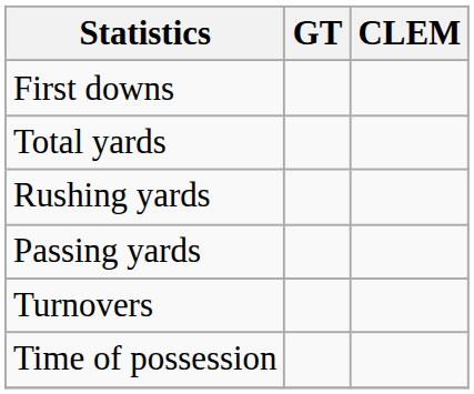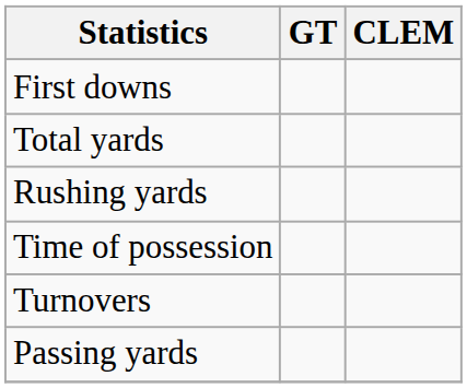rows swapped: Passing yards <-> Time of possession
